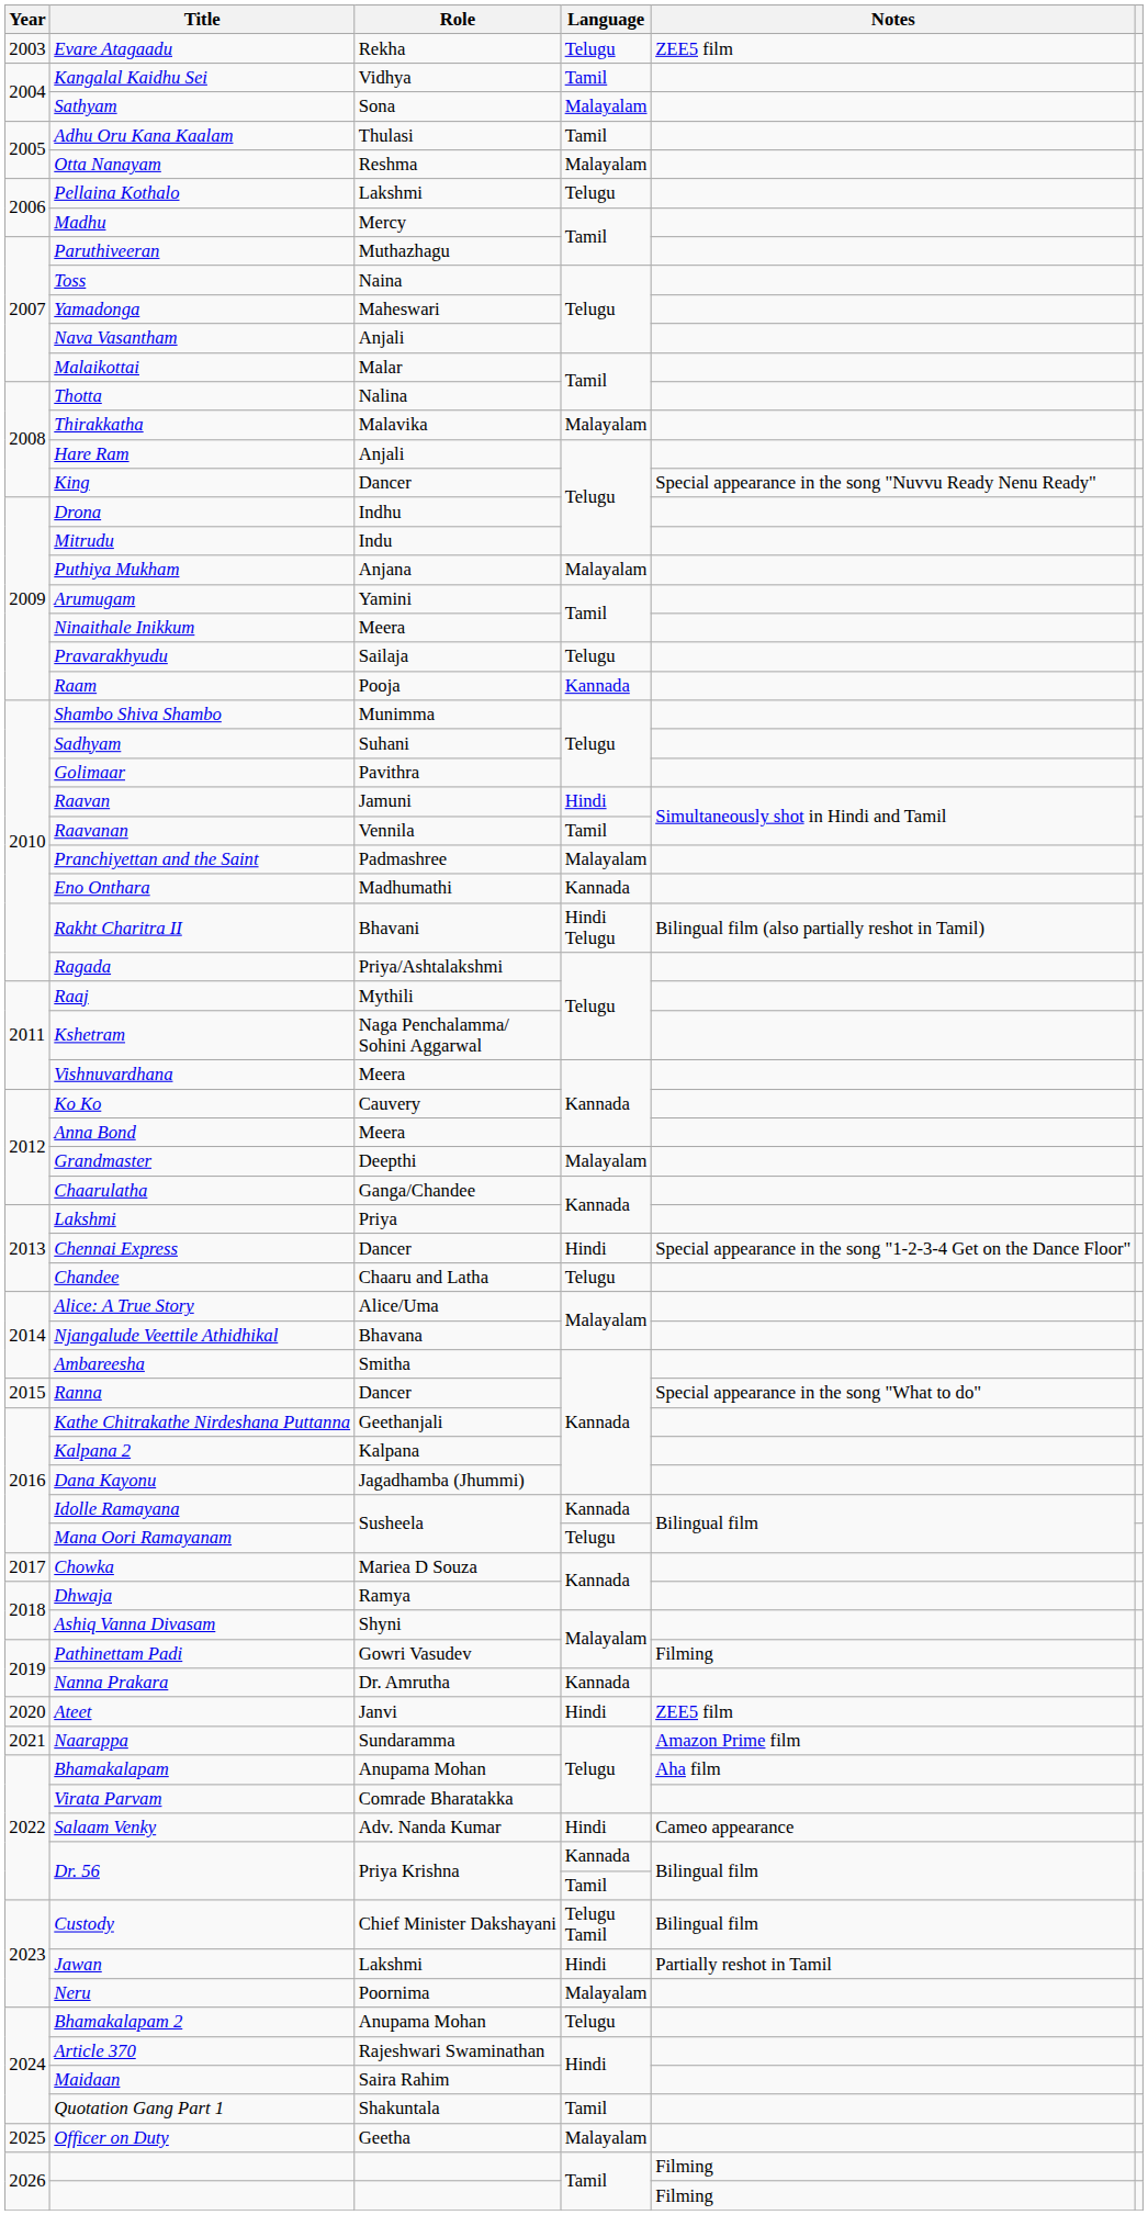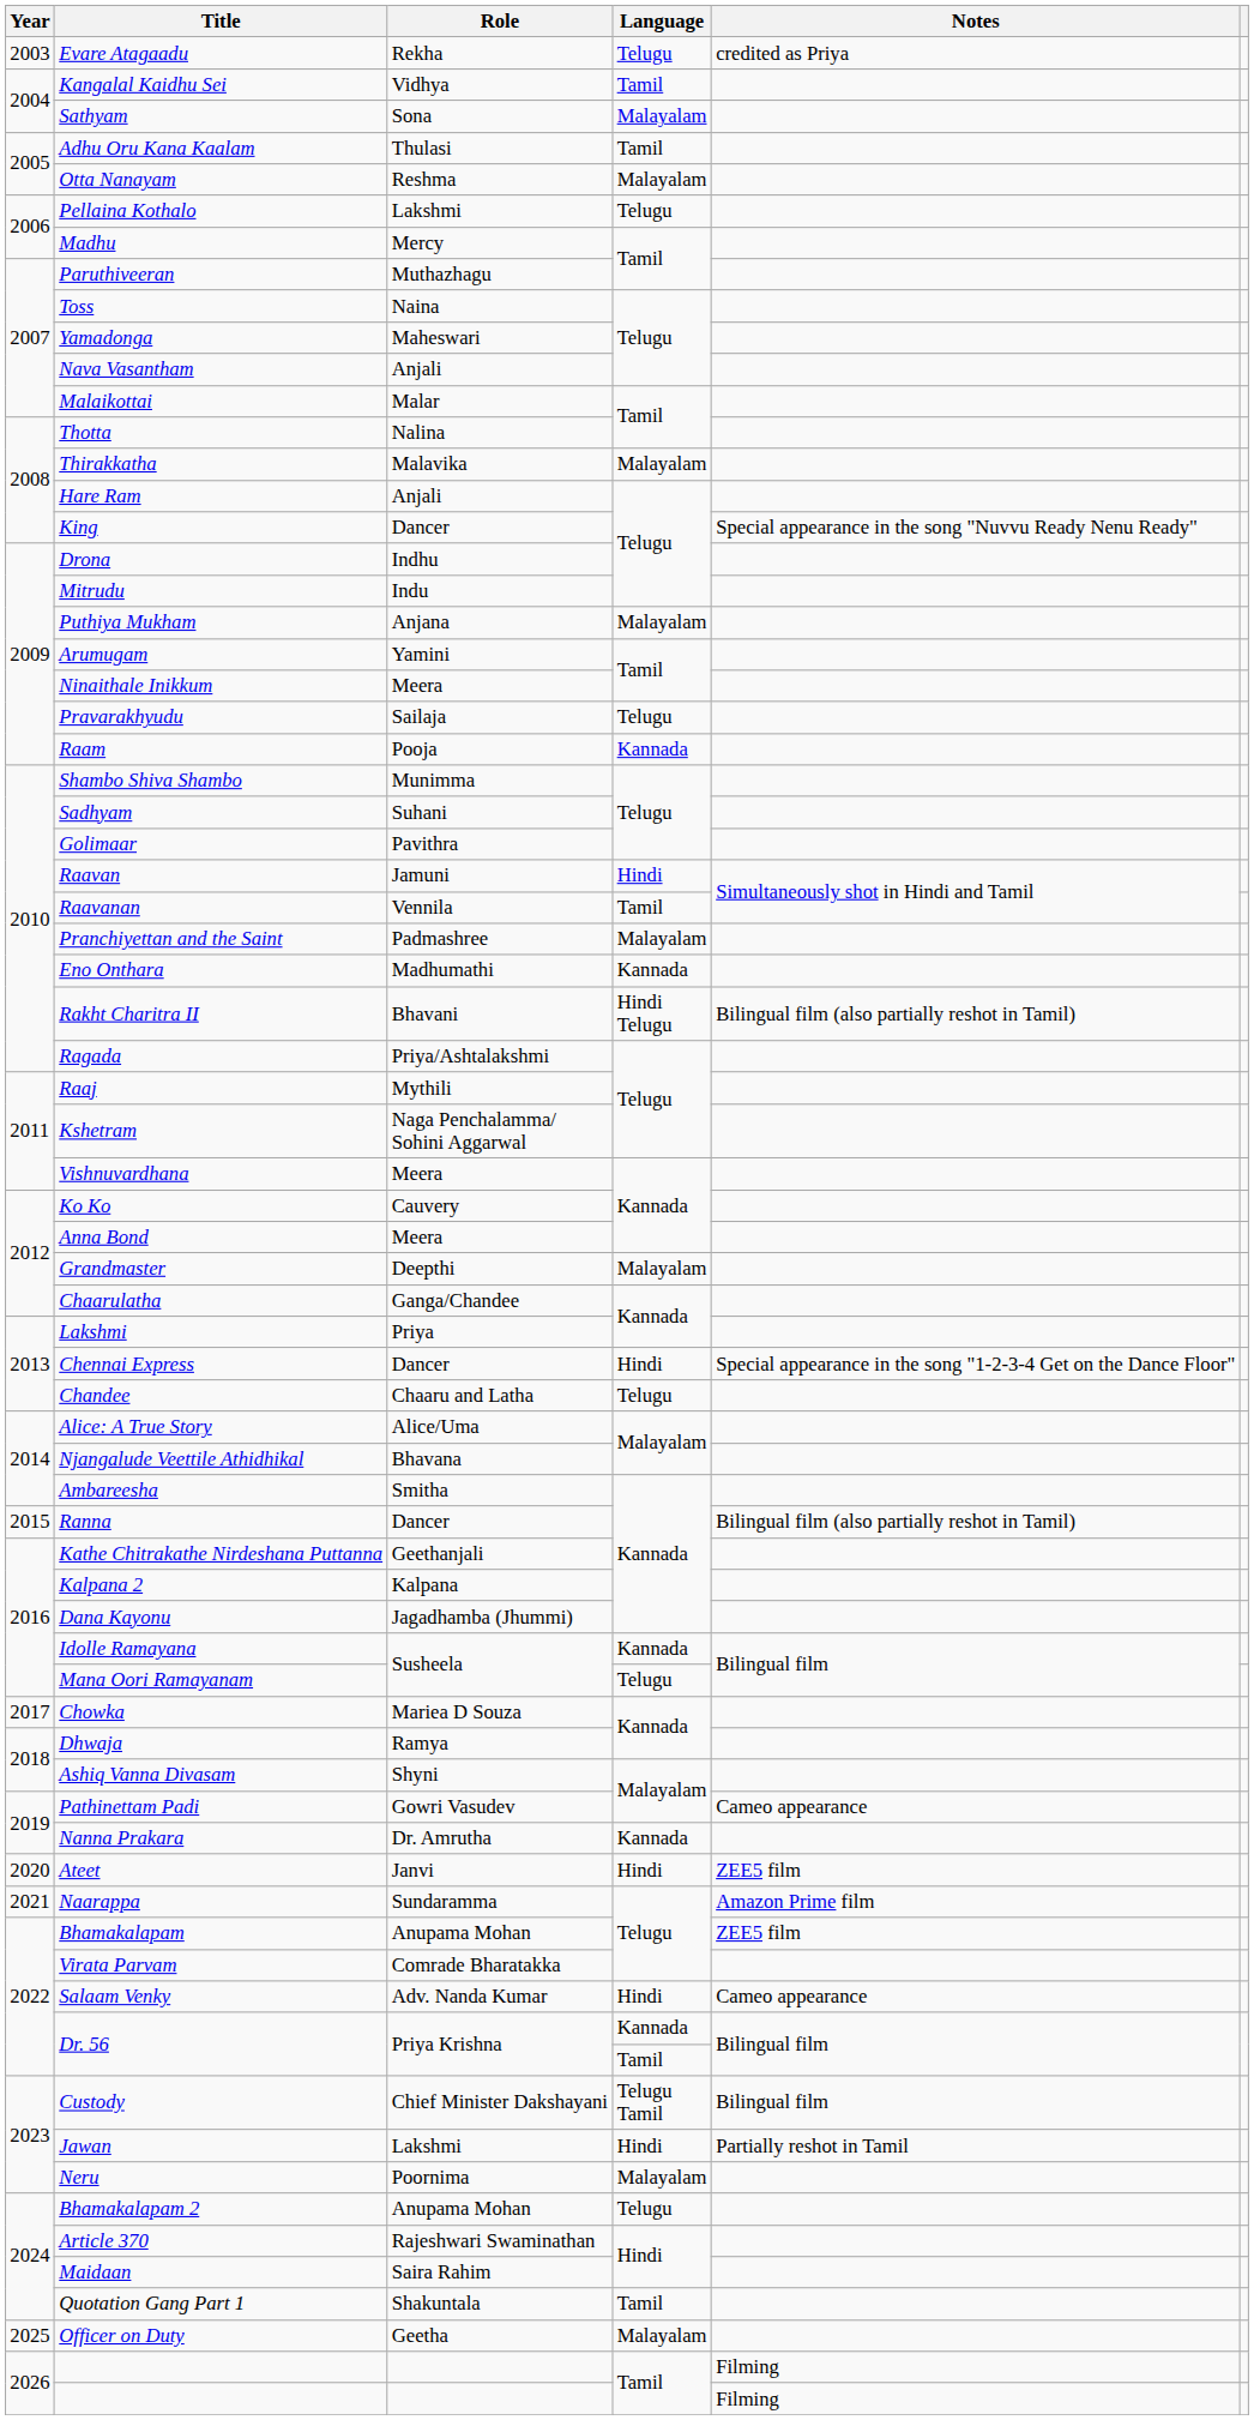Evare Atagaadu | Notes: ZEE5 film -> credited as Priya
Ranna | Notes: Special appearance in the song "What to do" -> Bilingual film (also partially reshot in Tamil)
Pathinettam Padi | Notes: Filming -> Cameo appearance
Bhamakalapam | Notes: Aha film -> ZEE5 film
